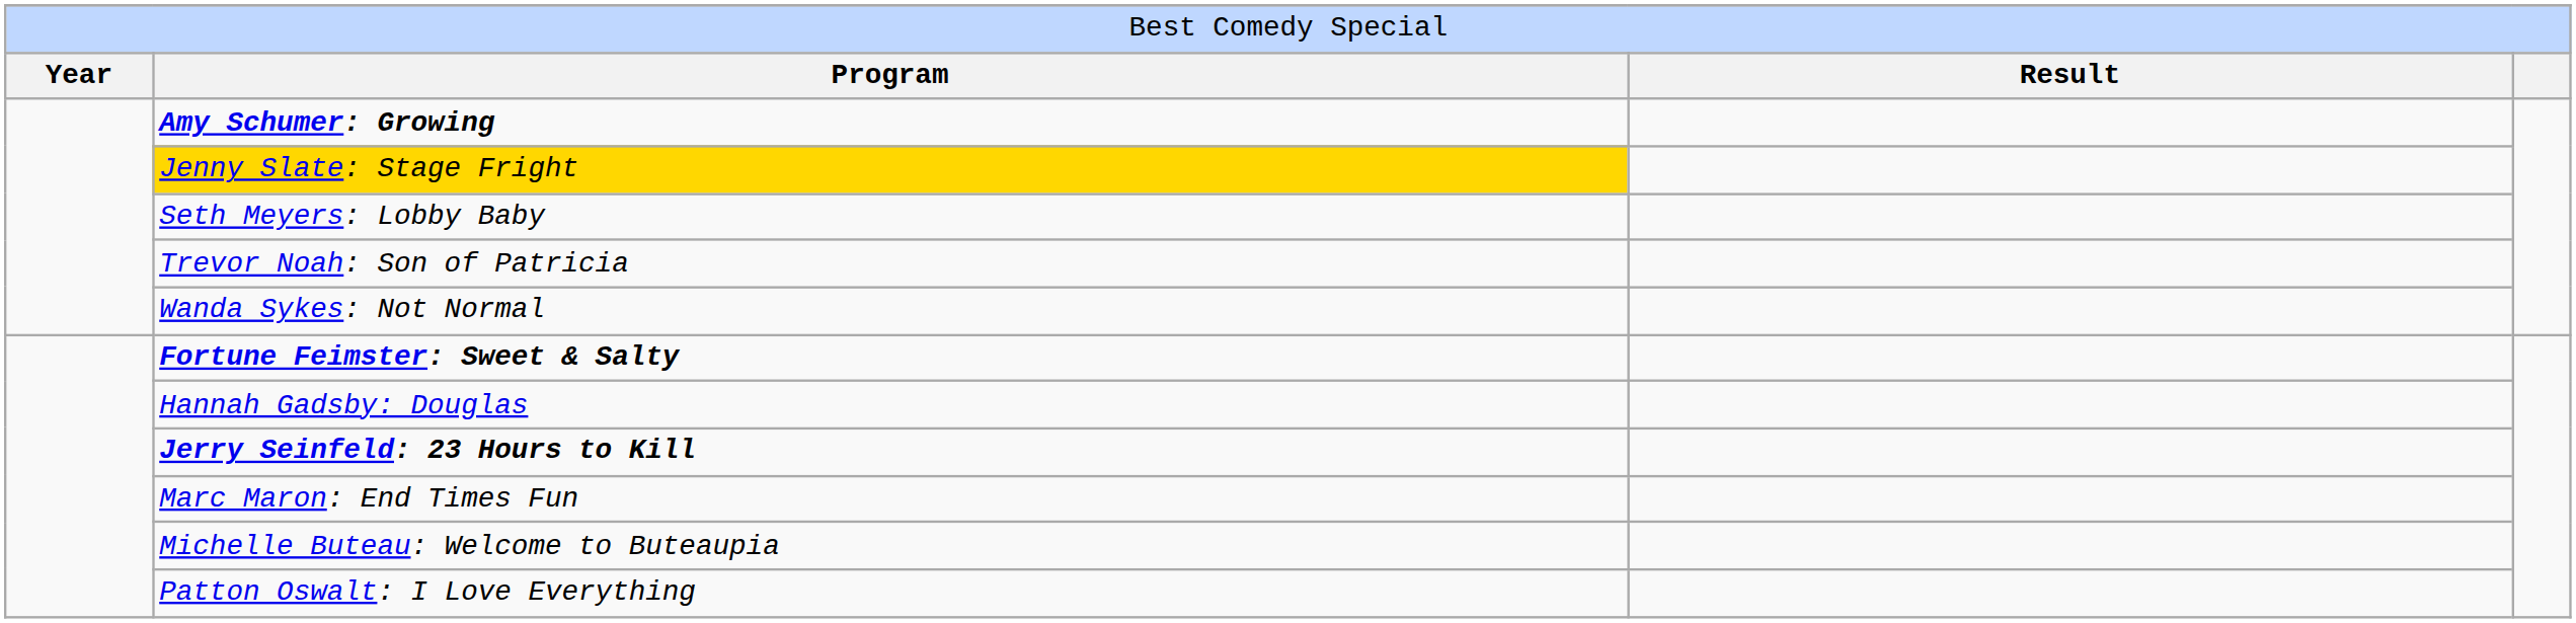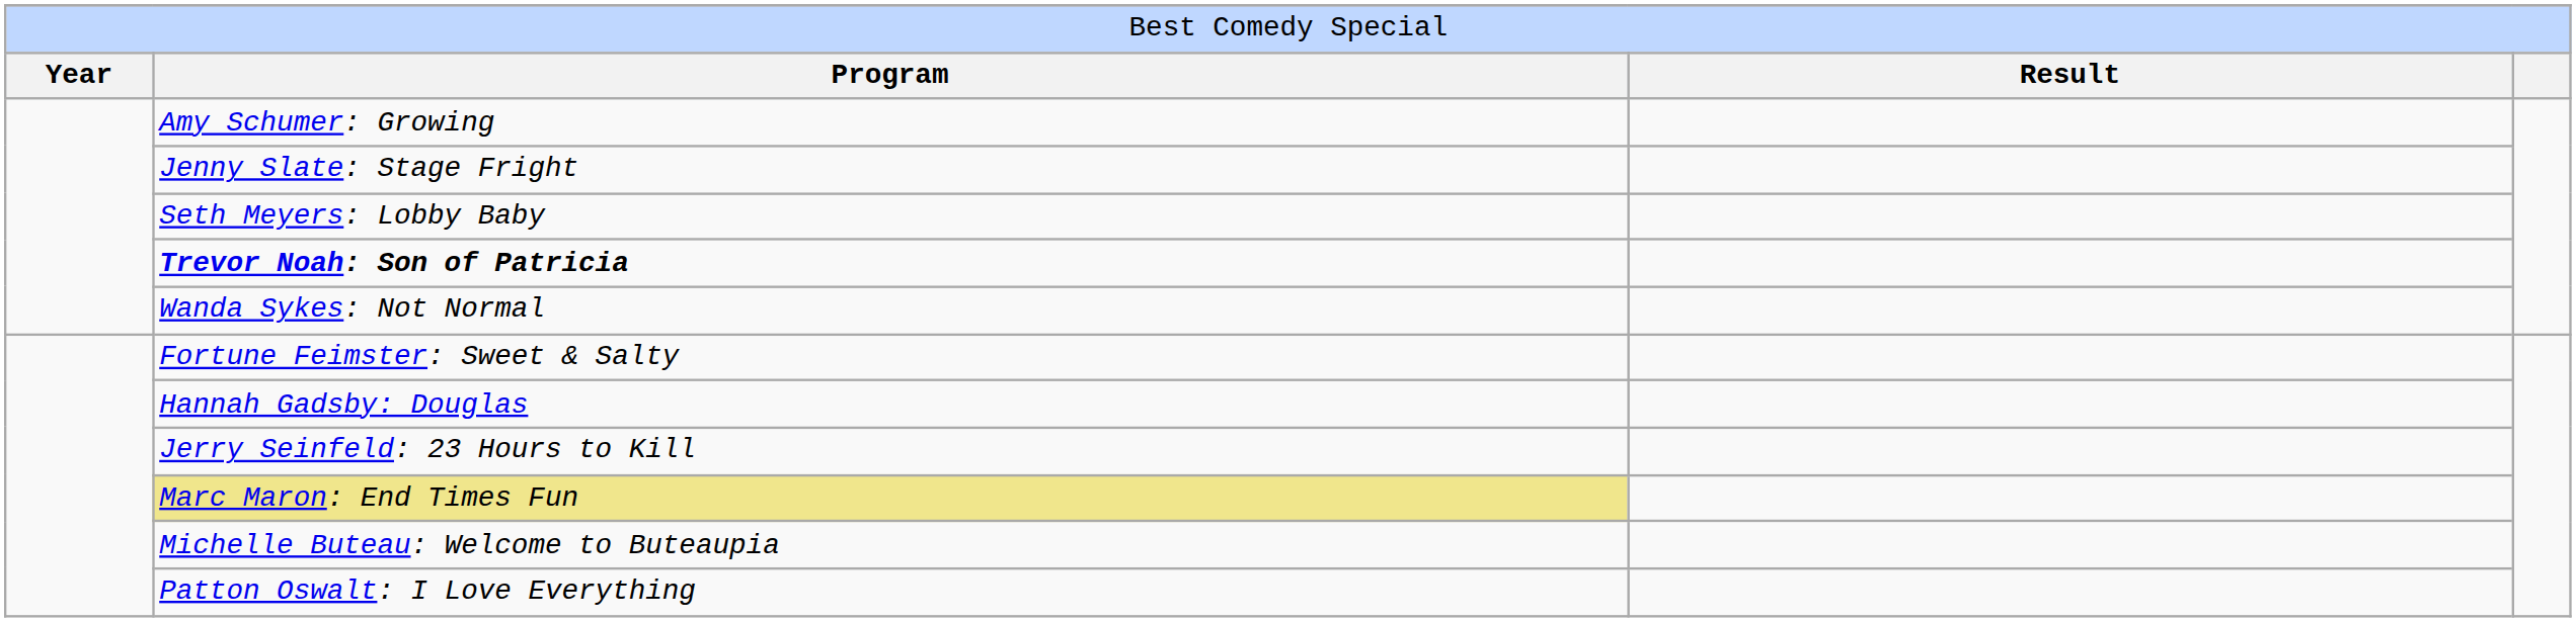Amy Schumer: Growing | column 2: bold -> normal
Jenny Slate: Stage Fright | column 2: gold background -> no background
Trevor Noah: Son of Patricia | column 2: normal -> bold
Fortune Feimster: Sweet & Salty | column 2: bold -> normal
Jerry Seinfeld: 23 Hours to Kill | column 2: bold -> normal
Marc Maron: End Times Fun | column 2: no background -> khaki background
